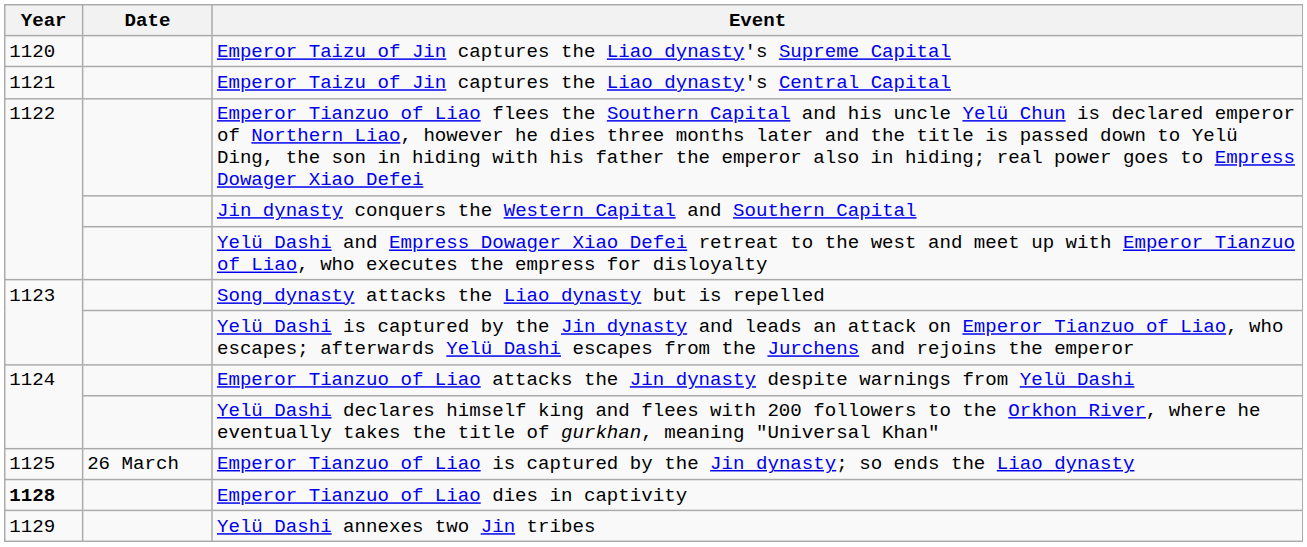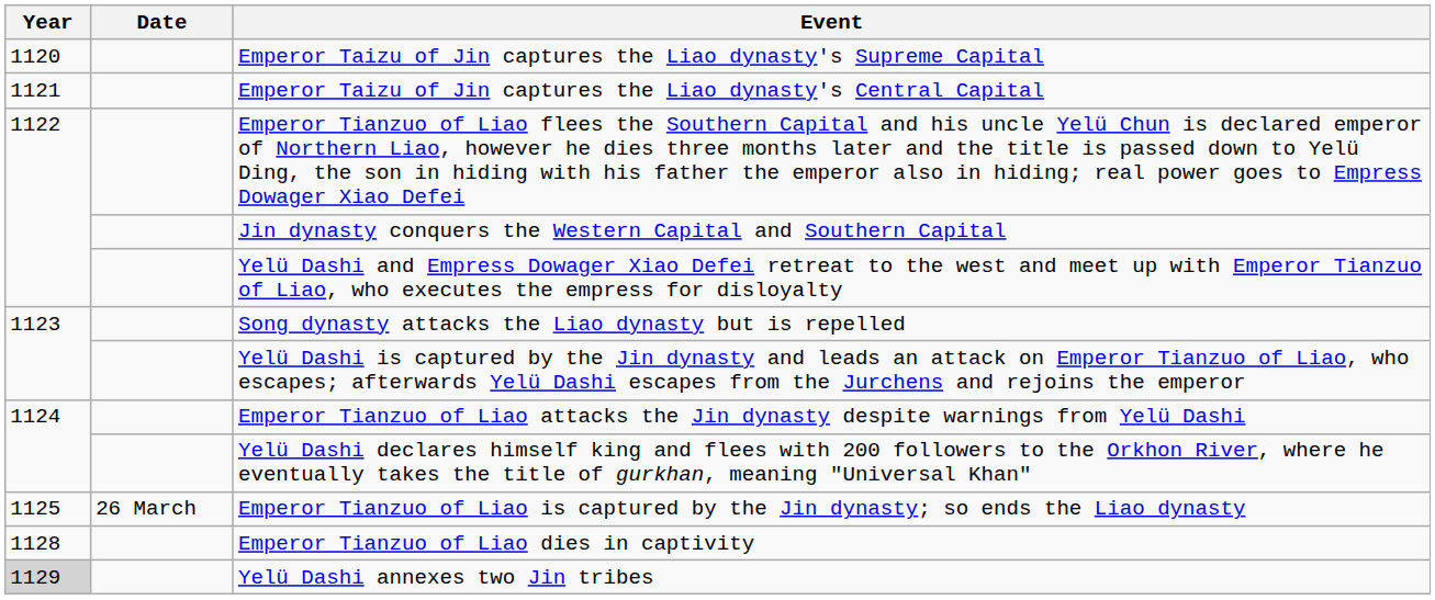Emperor Tianzuo of Liao dies in captivity | Year: bold -> normal
Yelü Dashi annexes two Jin tribes | Year: no background -> lightgrey background
